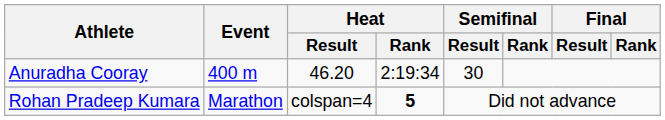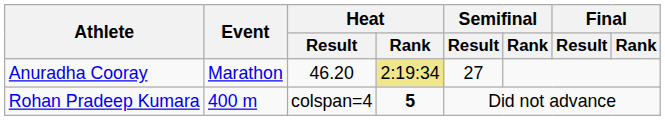Anuradha Cooray | Event: 400 m -> Marathon
Anuradha Cooray | Heat / Rank: no background -> khaki background
Anuradha Cooray | Semifinal / Result: 30 -> 27
Rohan Pradeep Kumara | Event: Marathon -> 400 m
